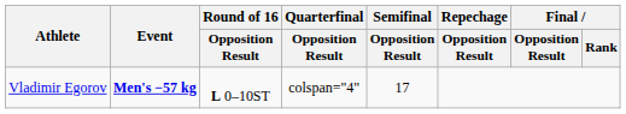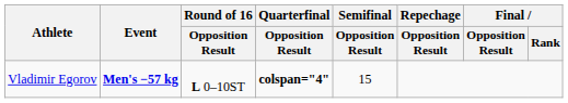Vladimir Egorov | Quarterfinal / Opposition Result: normal -> bold
Vladimir Egorov | Semifinal / Opposition Result: 17 -> 15
